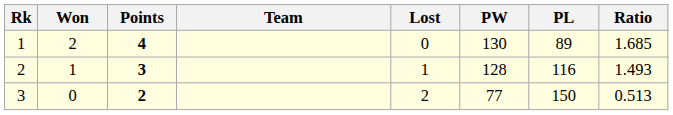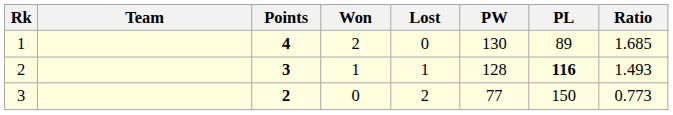columns swapped: Team <-> Won
row 3 | PL: normal -> bold
row 4 | Ratio: 0.513 -> 0.773
